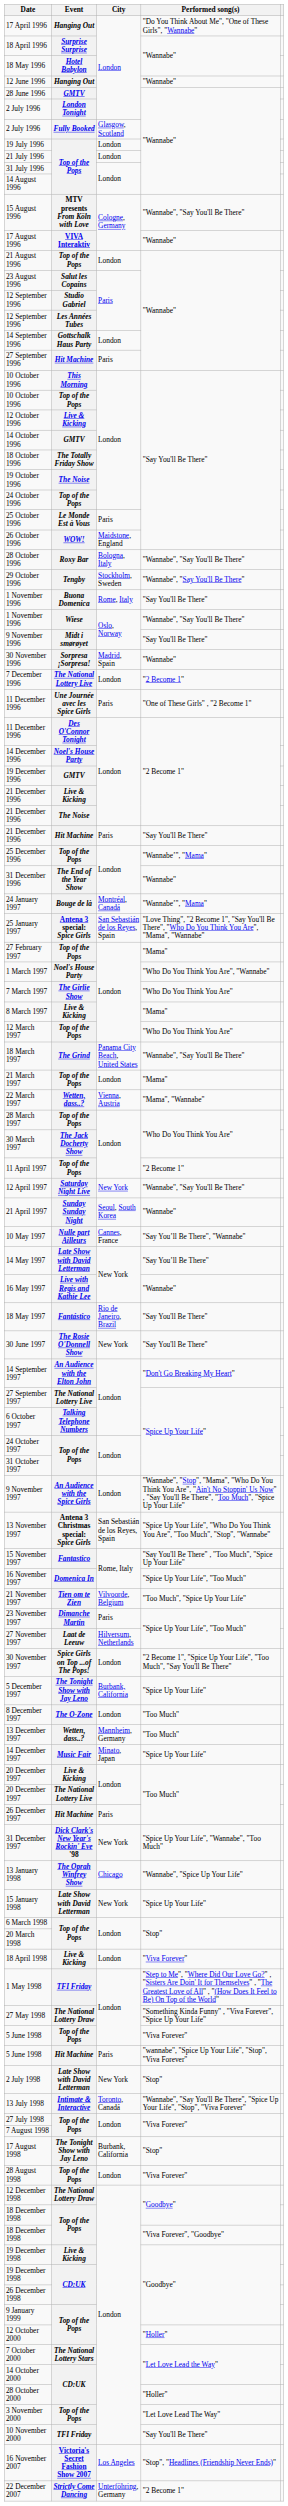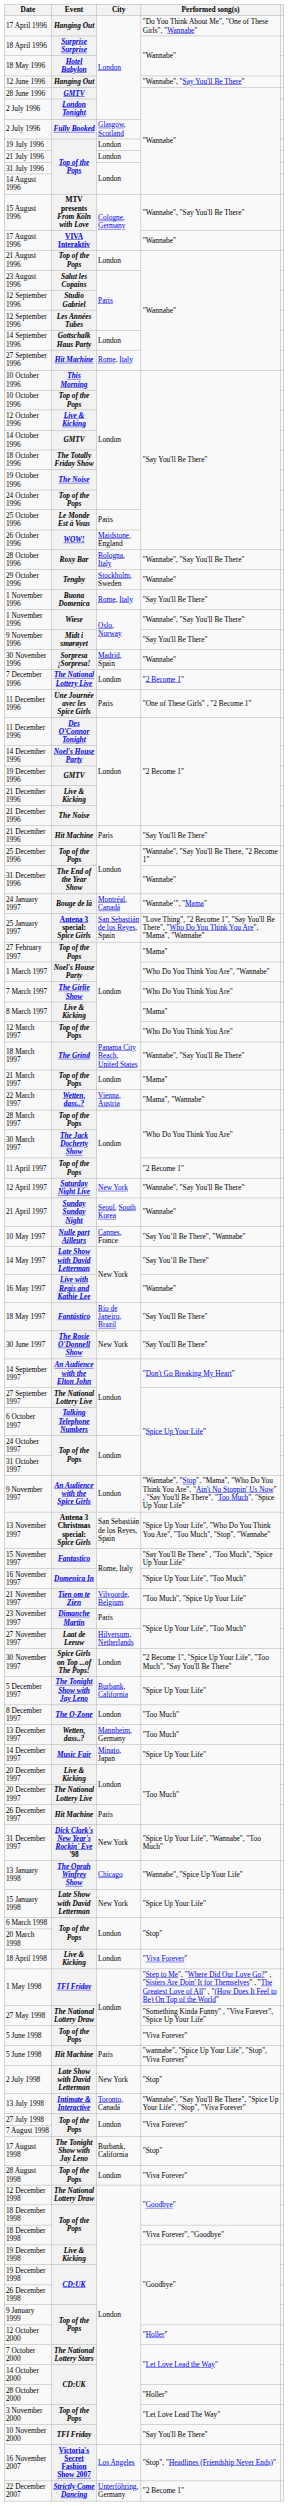12 June 1996 | Performed song(s): "Wannabe" -> "Wannabe", "Say You'll Be There"
27 September 1996 | City: Paris -> Rome, Italy
29 October 1996 | Performed song(s): "Wannabe", "Say You'll Be There" -> "Wannabe"
25 December 1996 | Performed song(s): "Wannabe’", "Mama" -> "Wannabe", "Say You'll Be There, "2 Become 1"
